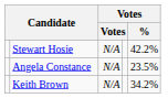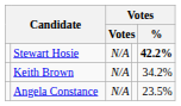Stewart Hosie | Votes / %: normal -> bold
rows swapped: Keith Brown <-> Angela Constance
